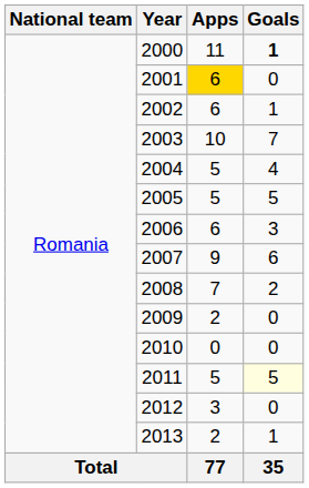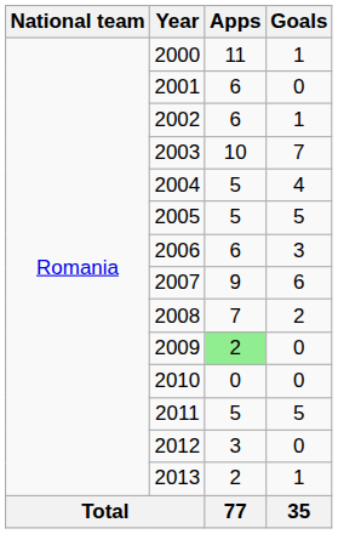2000 | Goals: bold -> normal
2001 | Apps: gold background -> no background
2009 | Apps: no background -> lightgreen background
2011 | Goals: lightyellow background -> no background
